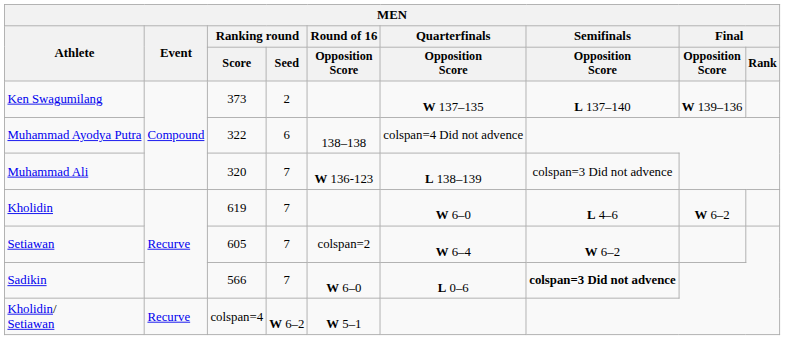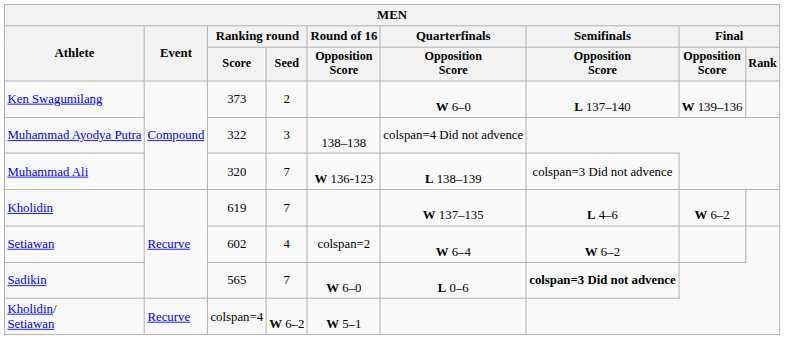Ken Swagumilang | Quarterfinals / Opposition Score: W 137–135 -> W 6–0
Muhammad Ayodya Putra | Ranking round / Seed: 6 -> 3
Kholidin | Quarterfinals / Opposition Score: W 6–0 -> W 137–135
Setiawan | Ranking round / Score: 605 -> 602
Setiawan | Ranking round / Seed: 7 -> 4
Sadikin | Ranking round / Score: 566 -> 565
